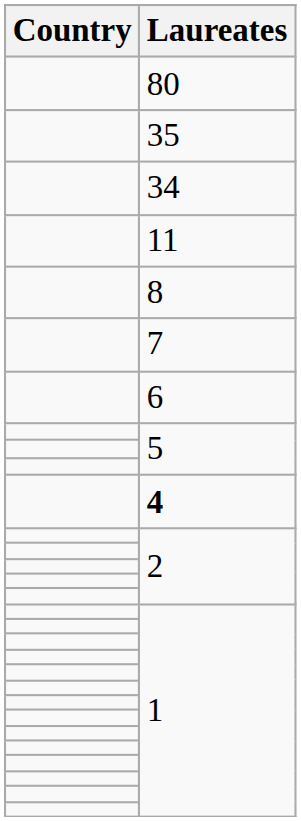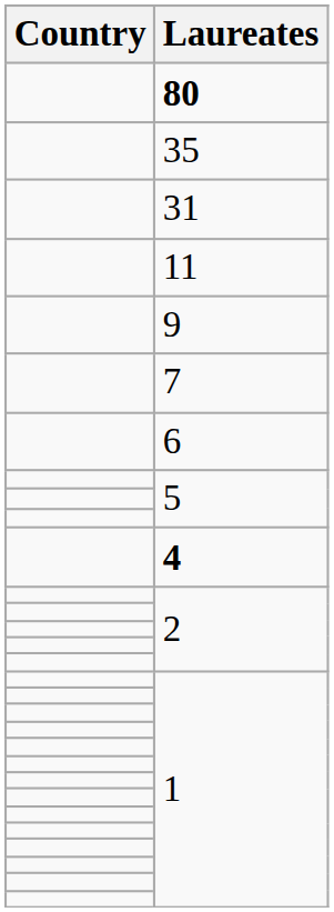row 2 | Laureates: normal -> bold
row 4 | Laureates: 34 -> 31
row 6 | Laureates: 8 -> 9
